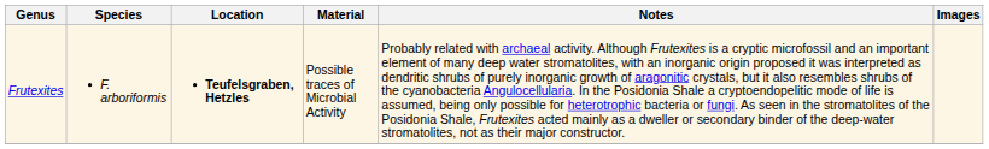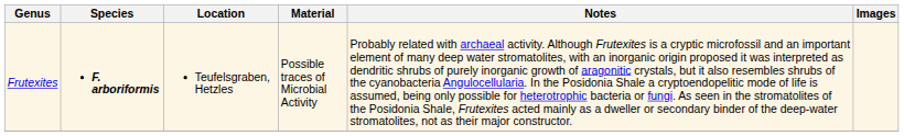Frutexites | Species: normal -> bold
Frutexites | Location: bold -> normal
